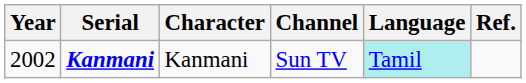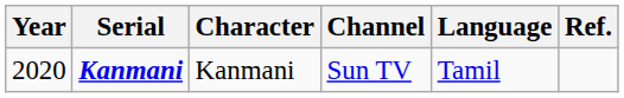row 2 | Year: 2002 -> 2020
row 2 | Language: paleturquoise background -> no background
